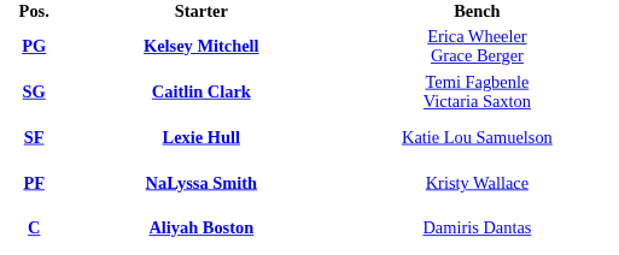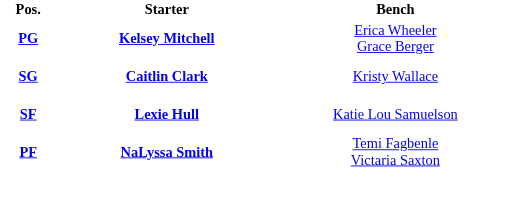SG | Bench: Temi Fagbenle Victaria Saxton -> Kristy Wallace
PF | Bench: Kristy Wallace -> Temi Fagbenle Victaria Saxton
- row: C | Aliyah Boston | Damiris Dantas
